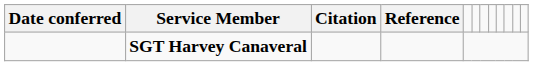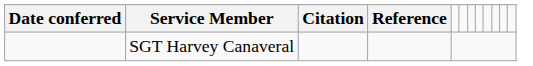SGT Harvey Canaveral | Service Member: bold -> normal
